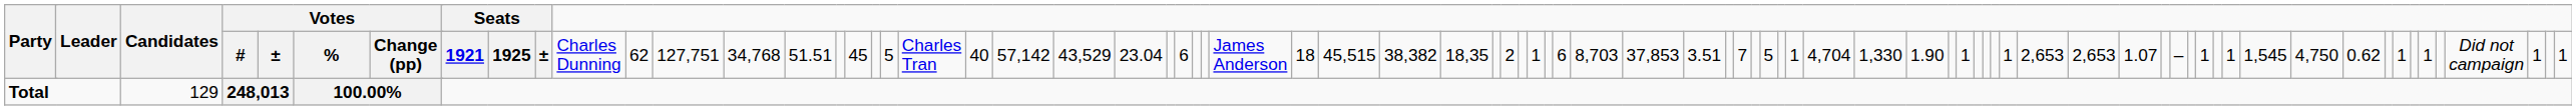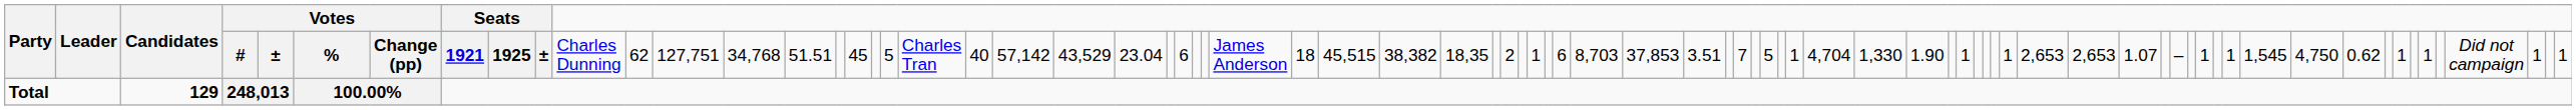row 3 | Candidates: normal -> bold
